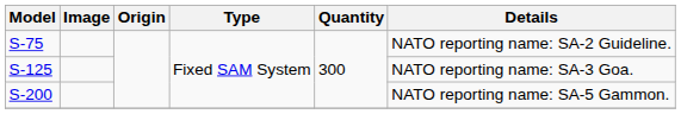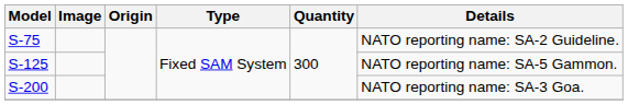S-125 | Details: NATO reporting name: SA-3 Goa. -> NATO reporting name: SA-5 Gammon.
S-200 | Details: NATO reporting name: SA-5 Gammon. -> NATO reporting name: SA-3 Goa.
